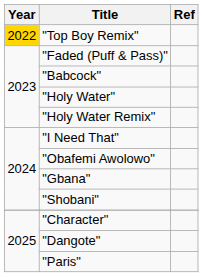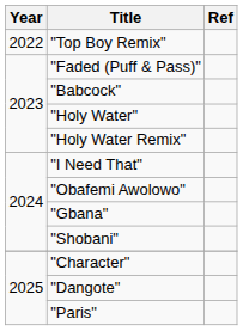"Top Boy Remix" | Year: gold background -> no background
